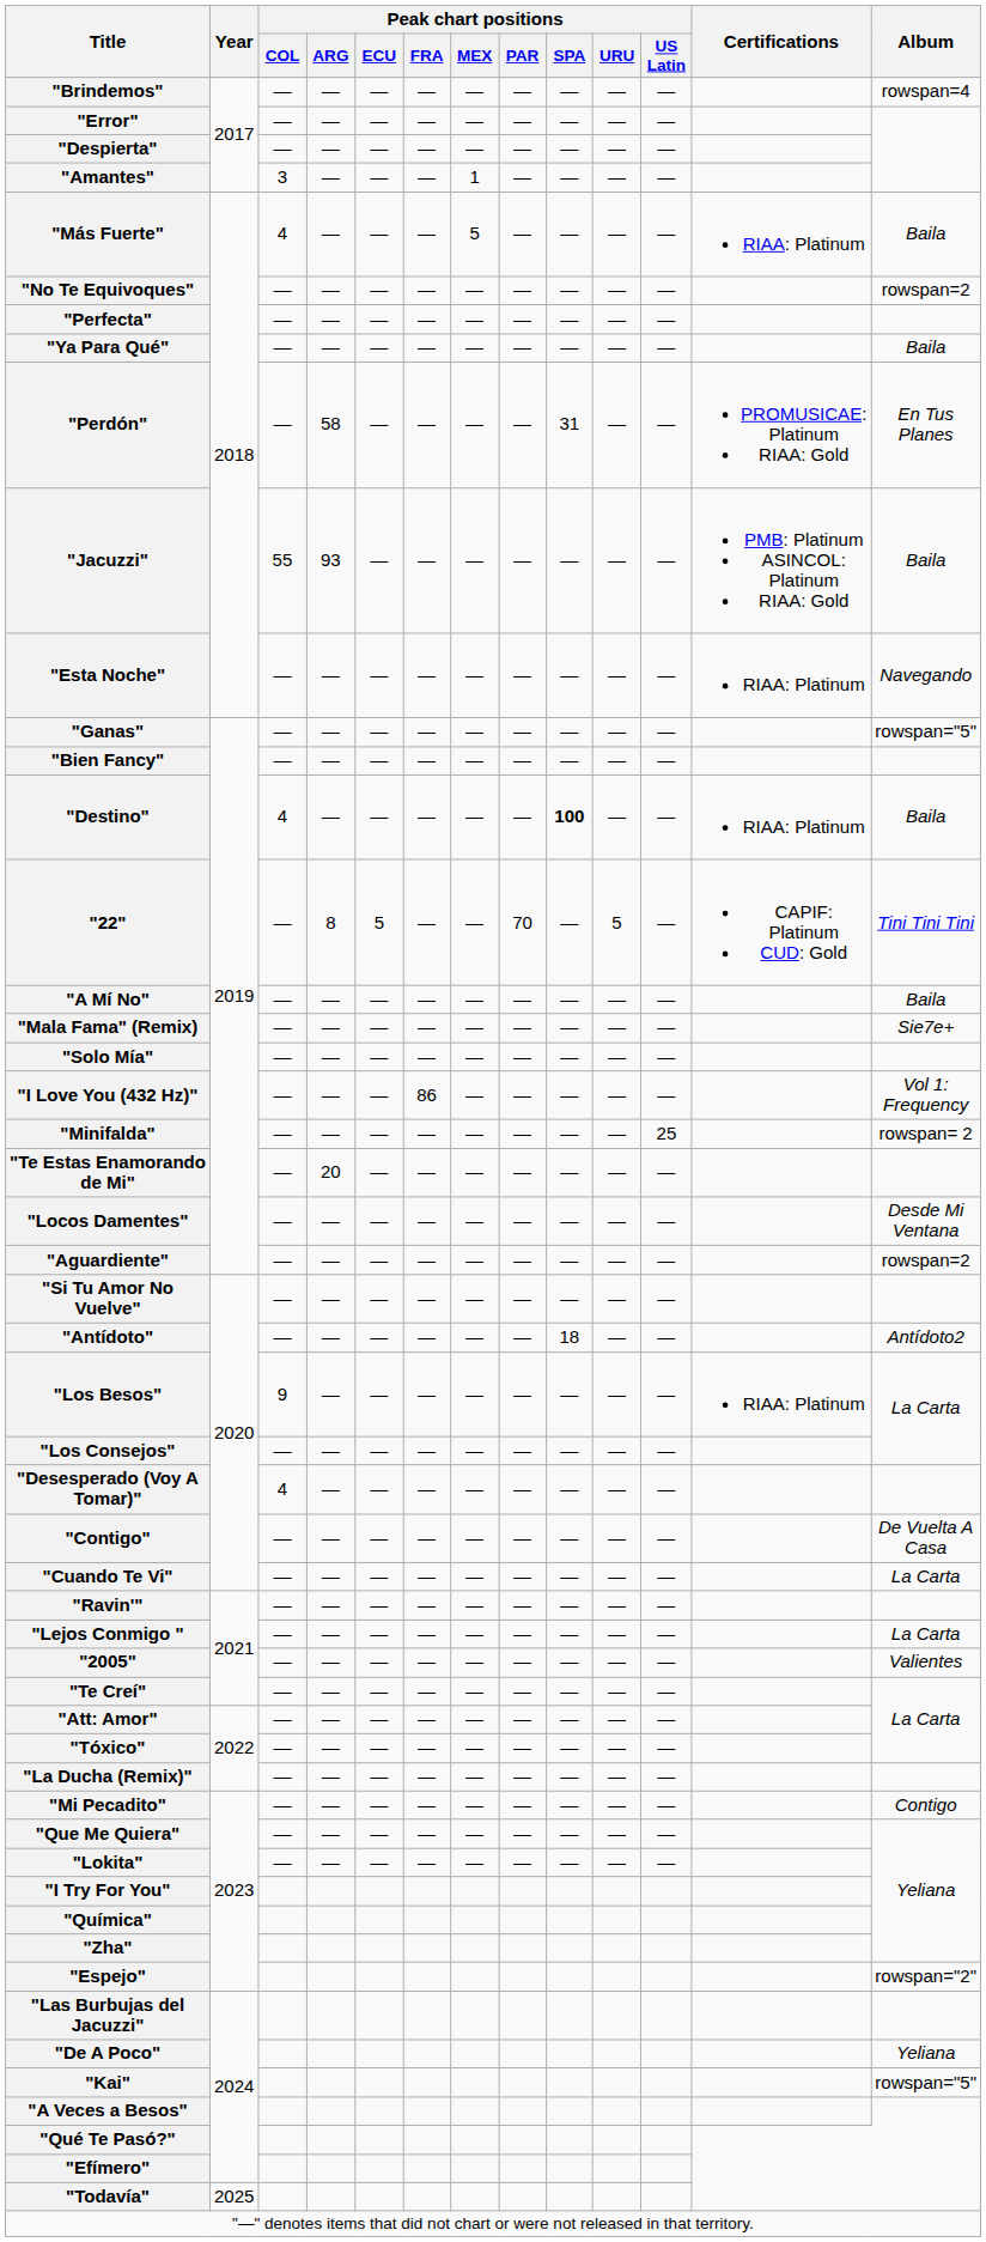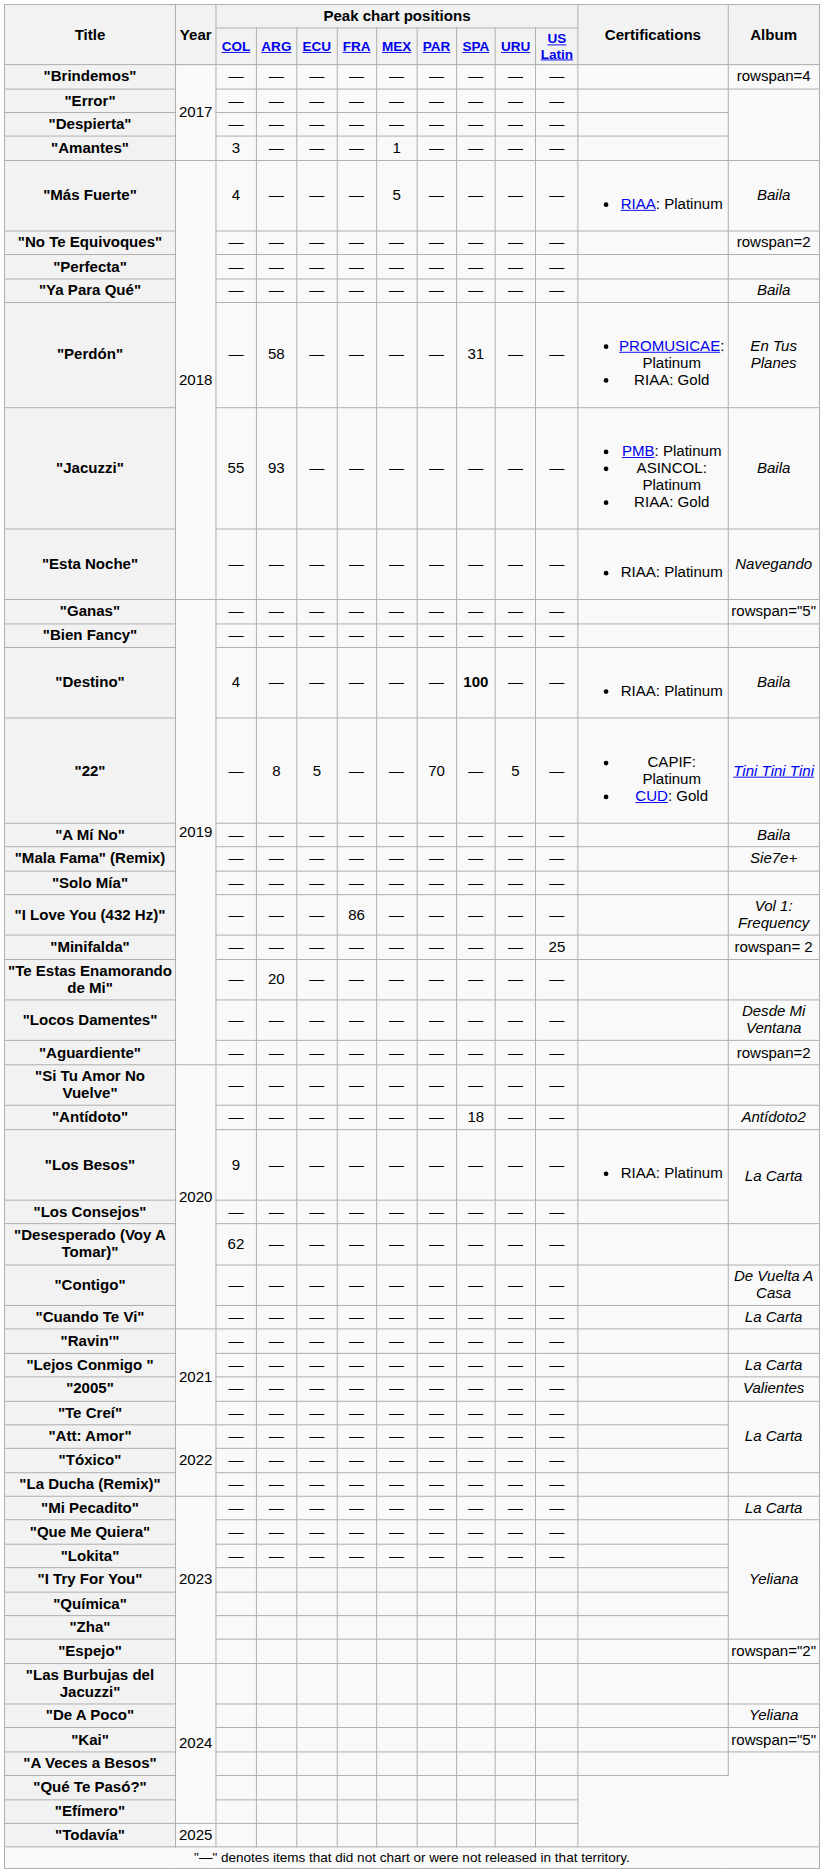"Desesperado (Voy A Tomar)" | Peak chart positions / COL: 4 -> 62
"Mi Pecadito" | Album: Contigo -> La Carta
